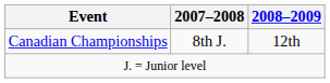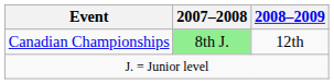Canadian Championships | 2007–2008: no background -> lightgreen background
